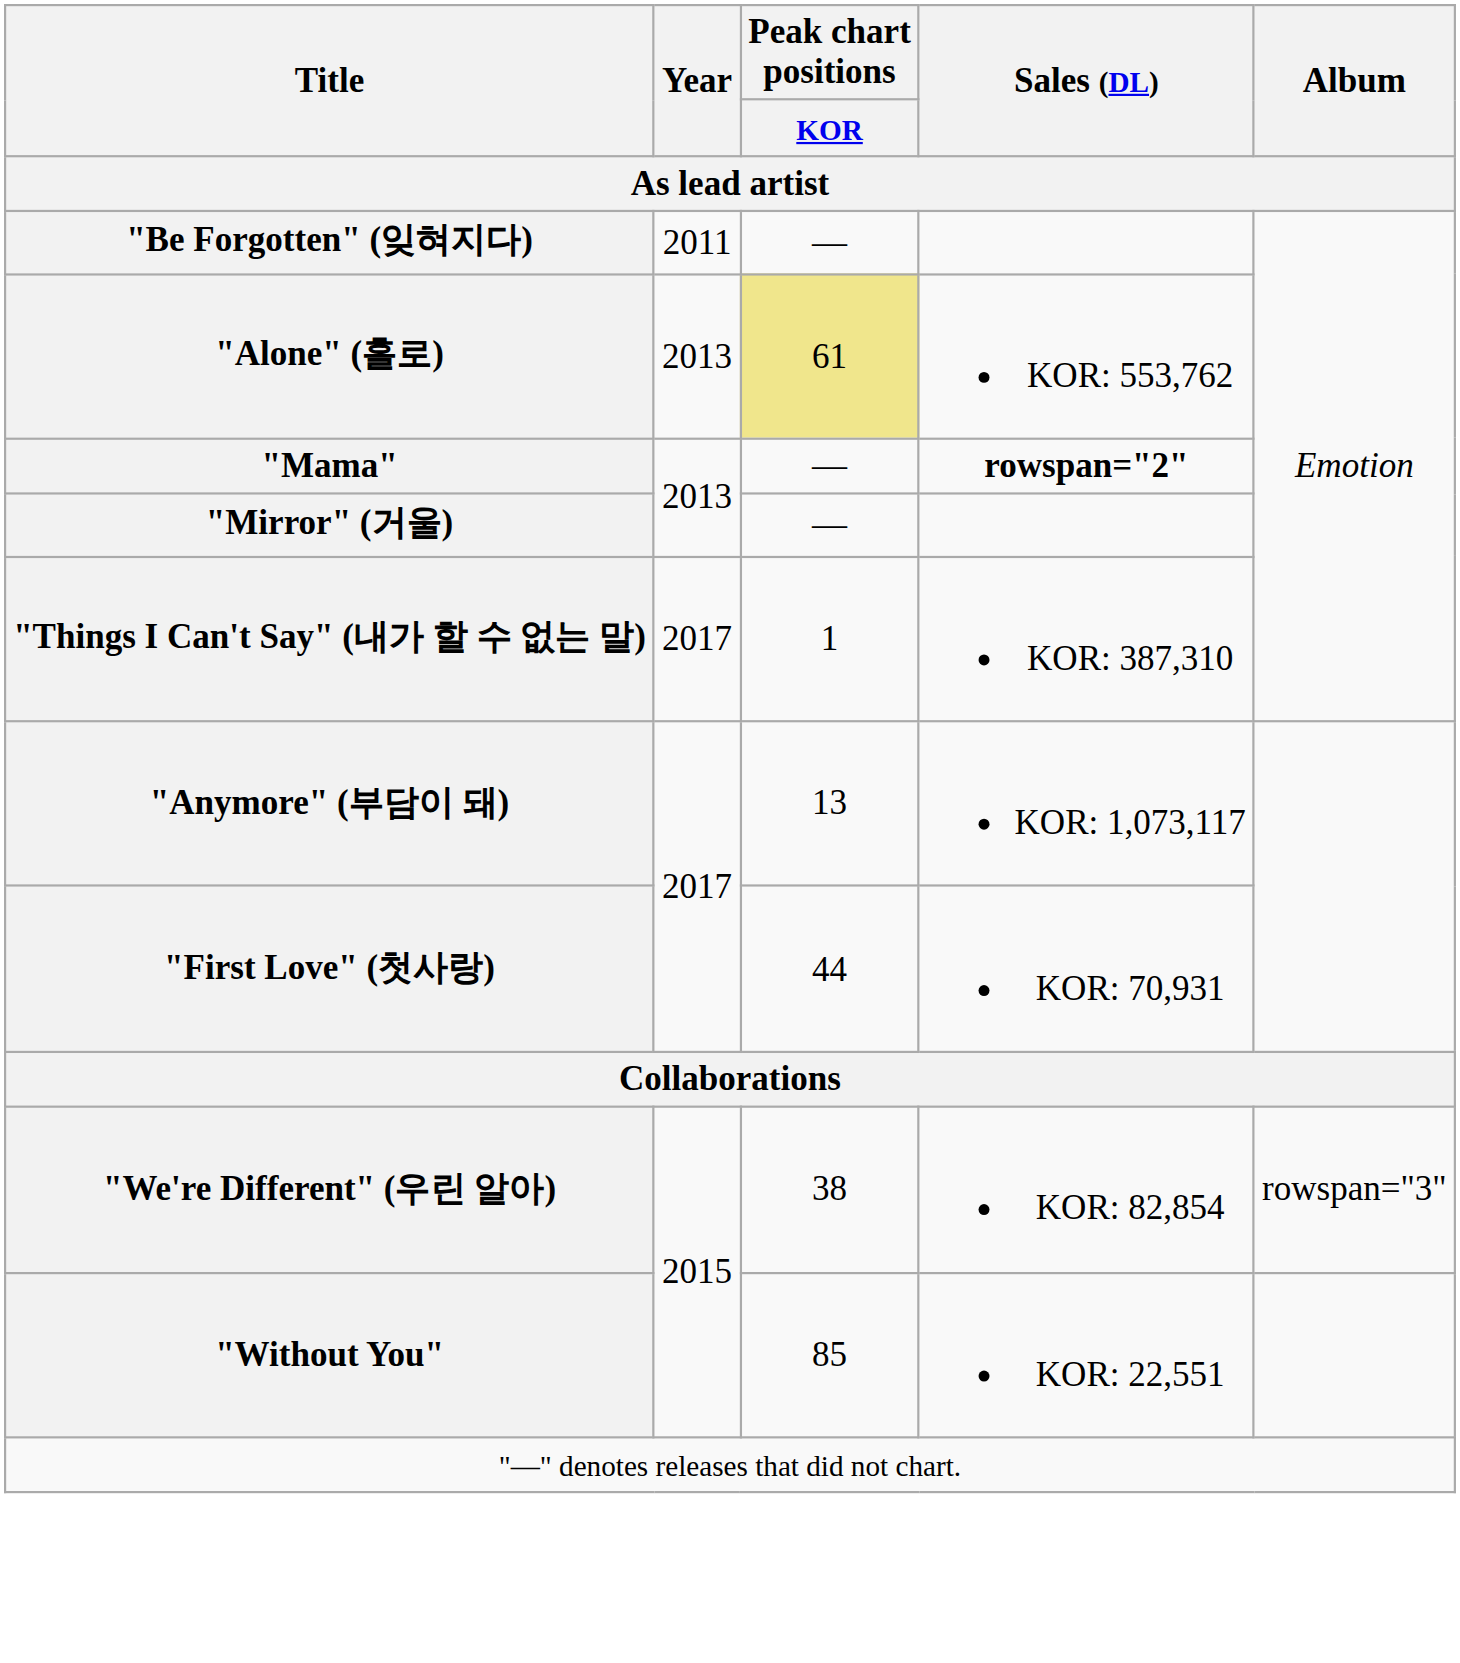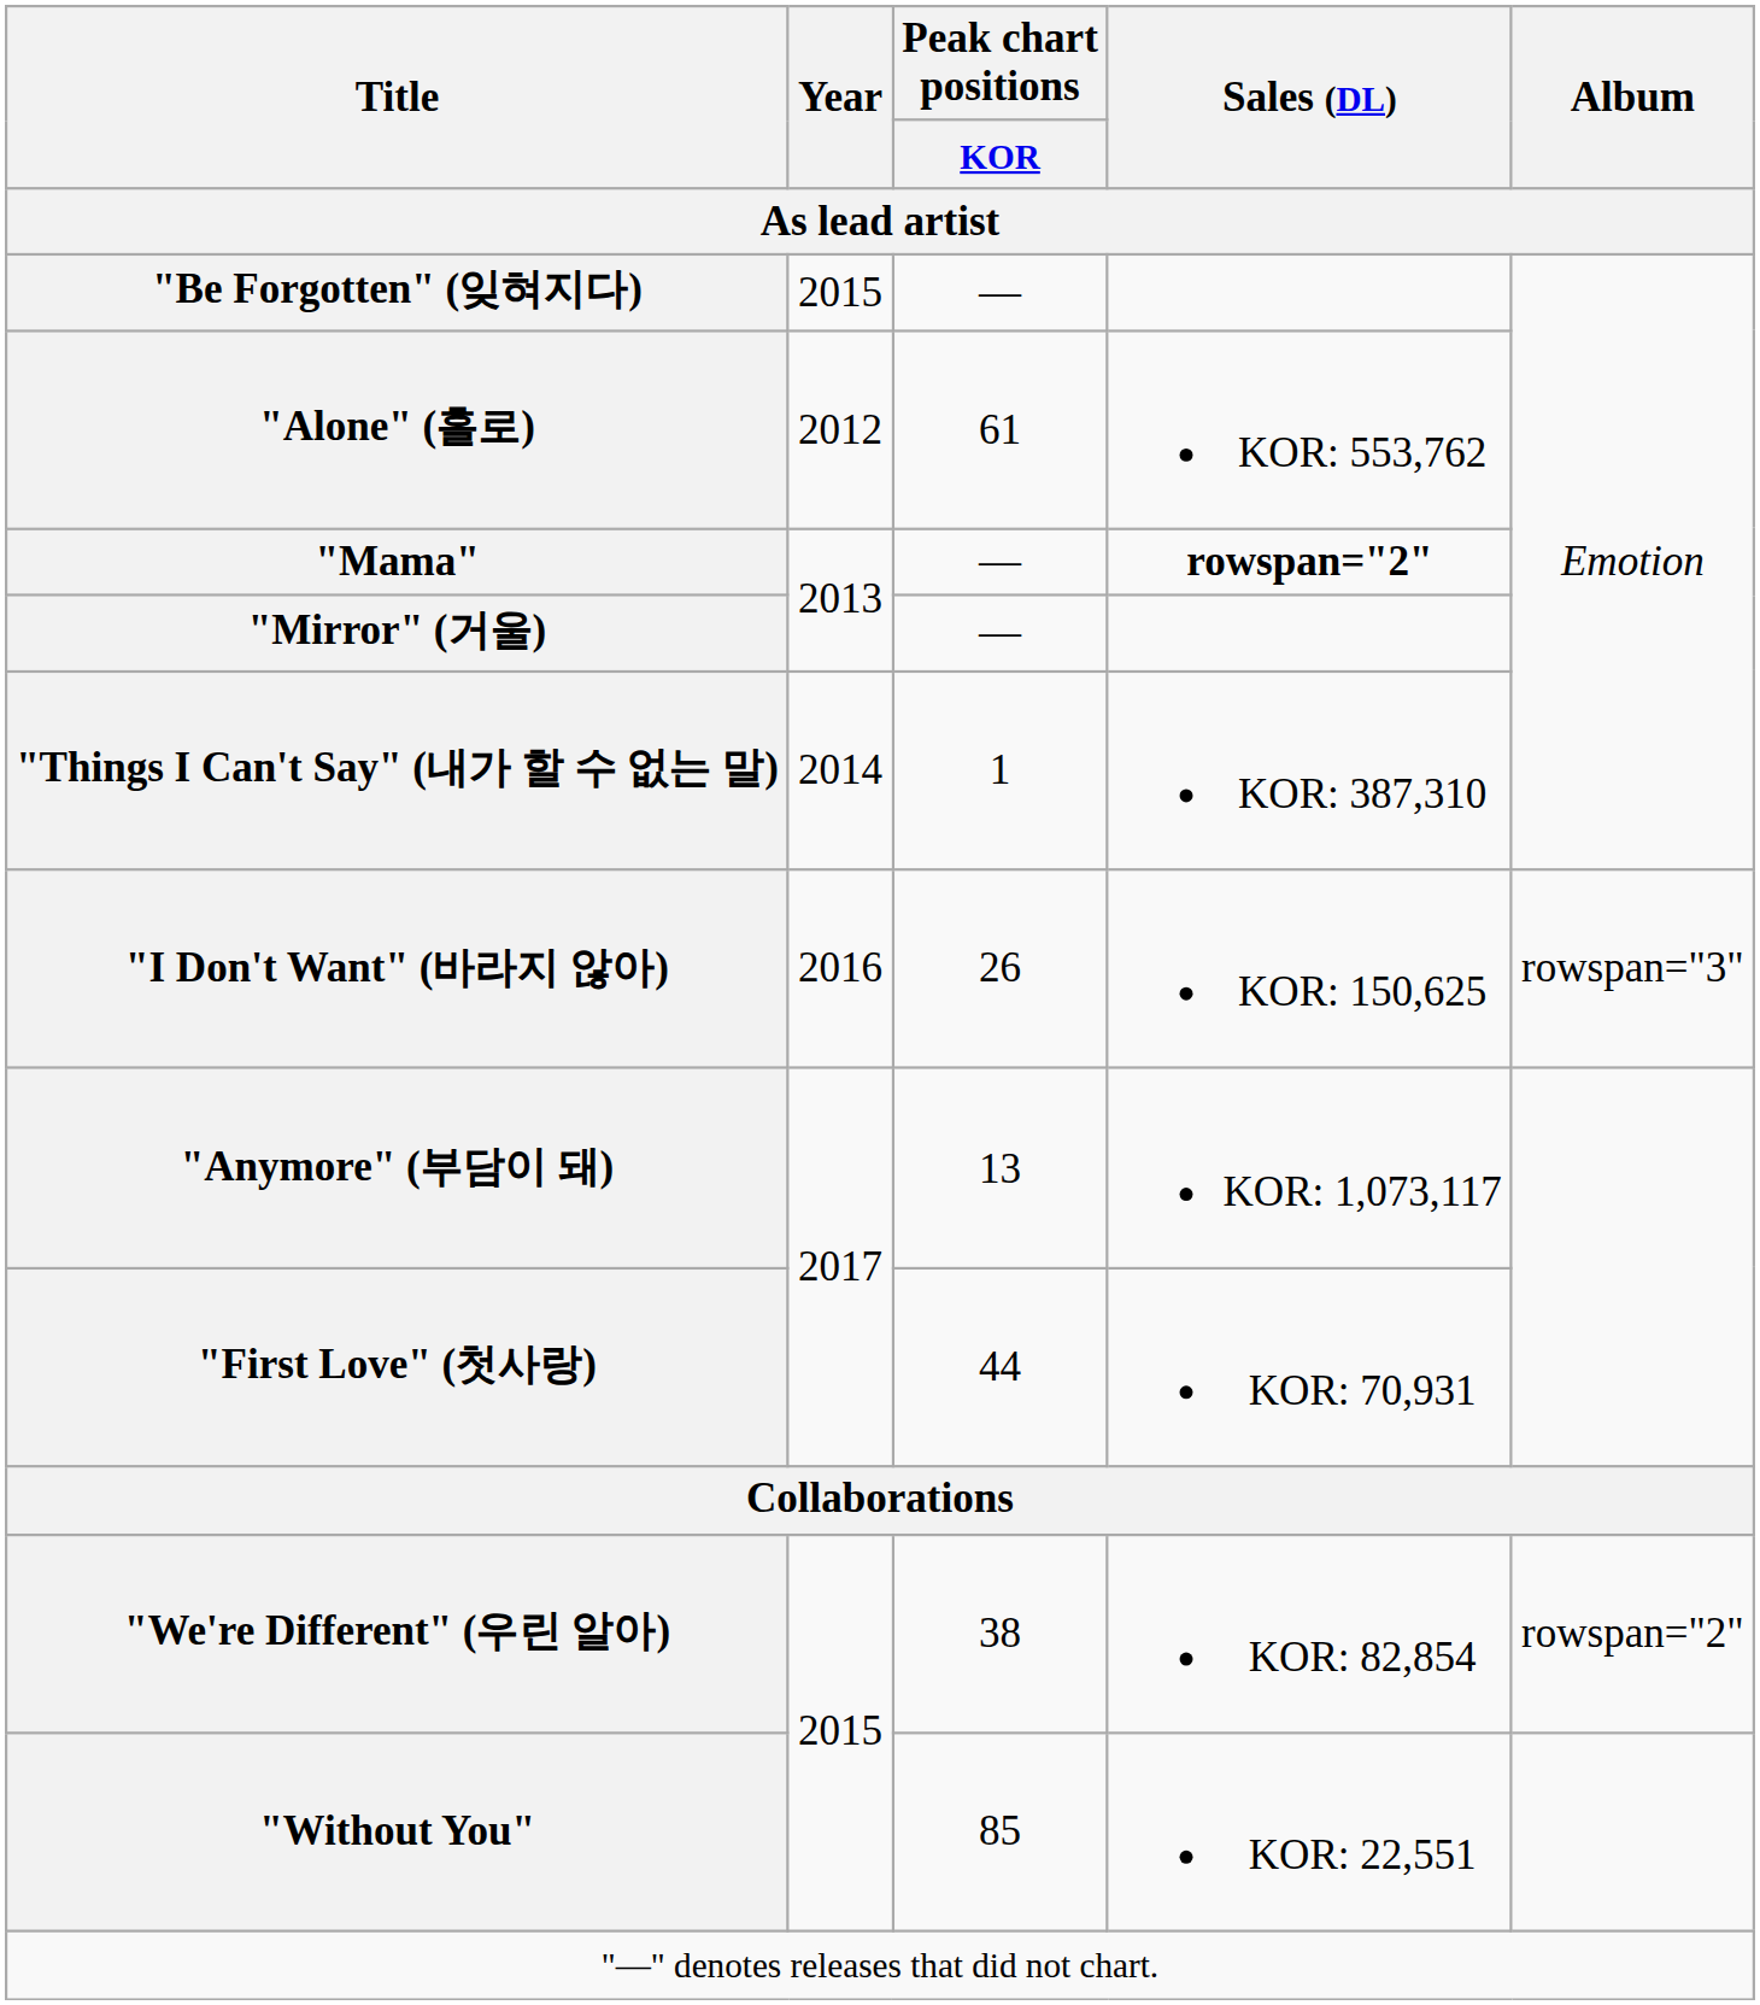"Be Forgotten" (잊혀지다) | Year: 2011 -> 2015
"Alone" (홀로) | Year: 2013 -> 2012
"Alone" (홀로) | Peak chart positions / KOR: khaki background -> no background
"Things I Can't Say" (내가 할 수 없는 말) | Year: 2017 -> 2014
+ row: "I Don't Want" (바라지 않아) | 2016 | 26 | KOR: 150,625 | rowspan="3"
"We're Different" (우린 알아) | Album: rowspan="3" -> rowspan="2"
